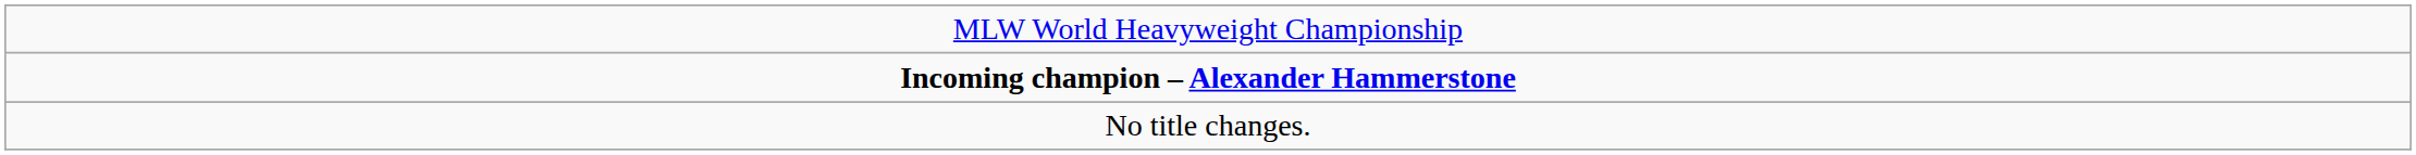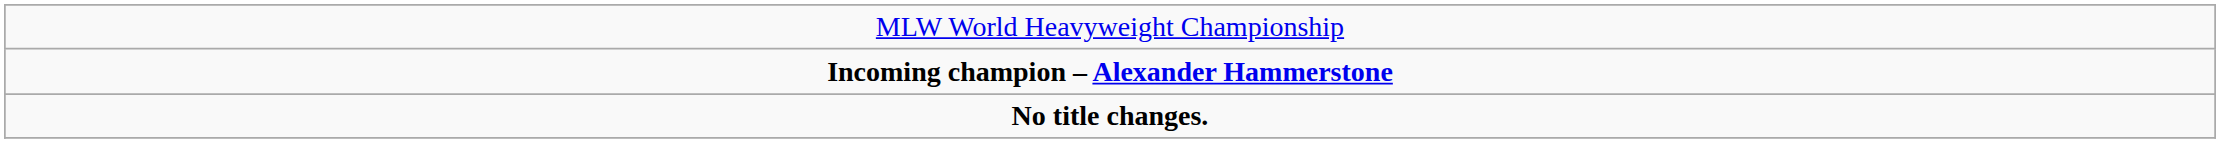row 3 | column 1: normal -> bold
